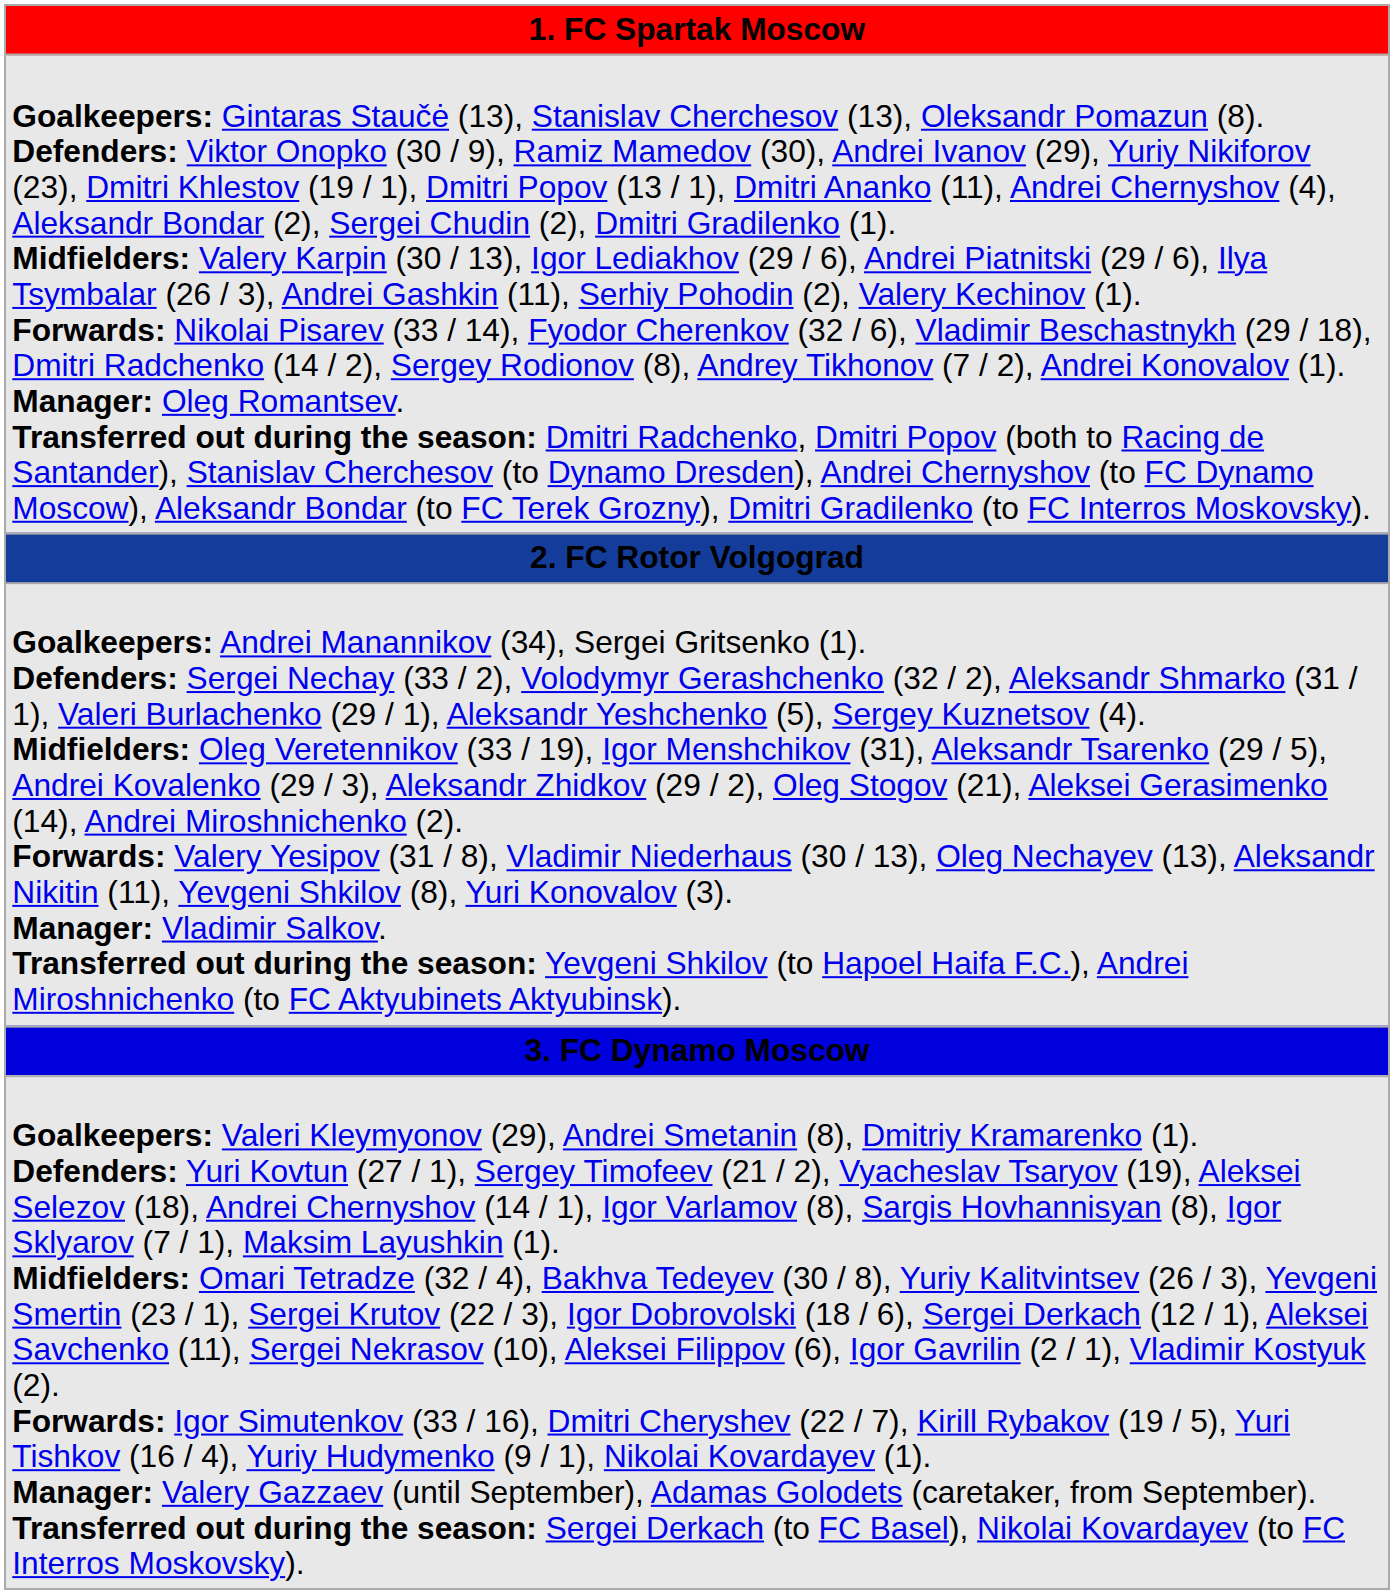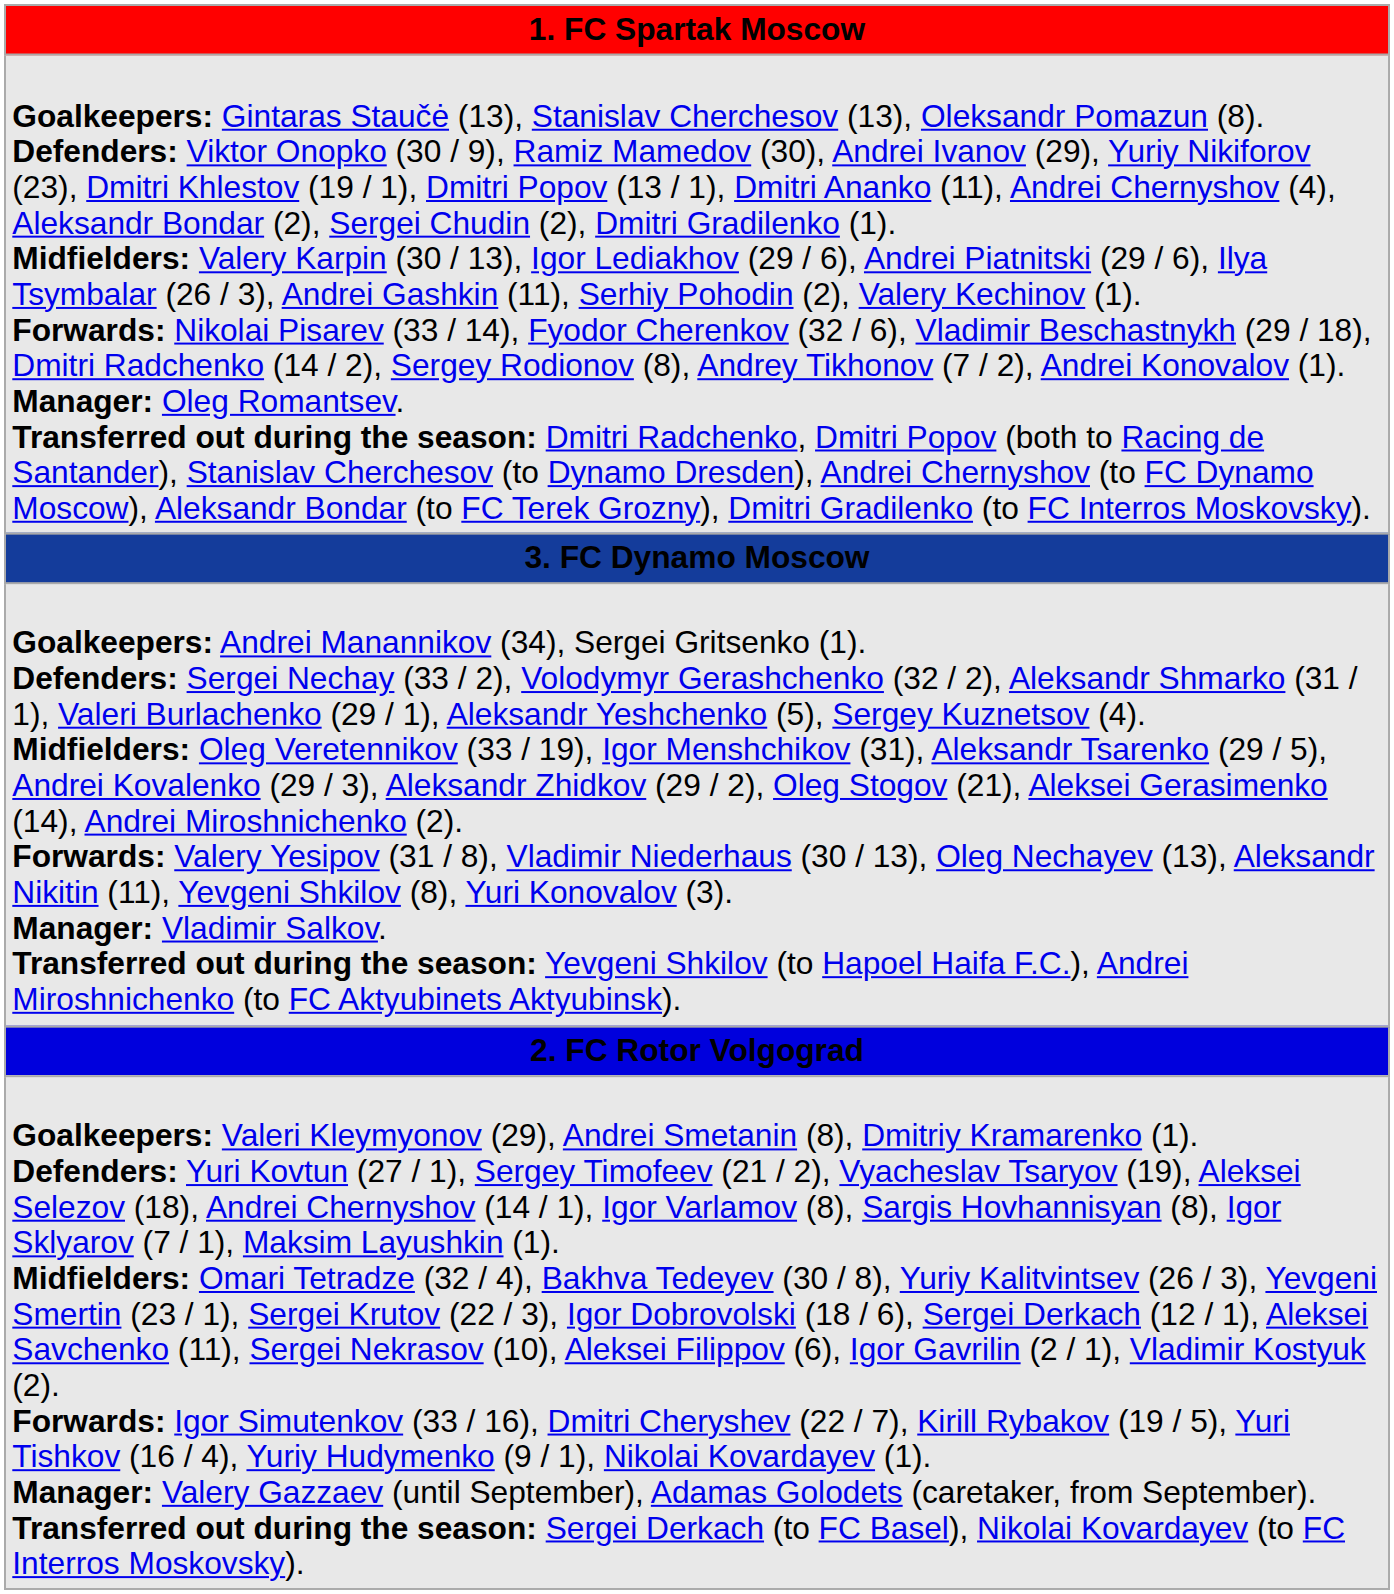row 3 | column 1: 2. FC Rotor Volgograd -> 3. FC Dynamo Moscow
row 5 | column 1: 3. FC Dynamo Moscow -> 2. FC Rotor Volgograd
